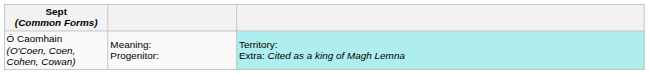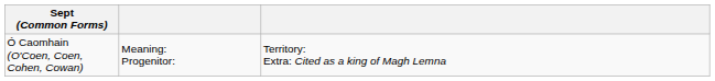Ó Caomhain (O'Coen, Coen, Cohen, Cowan) | column 3: paleturquoise background -> no background
